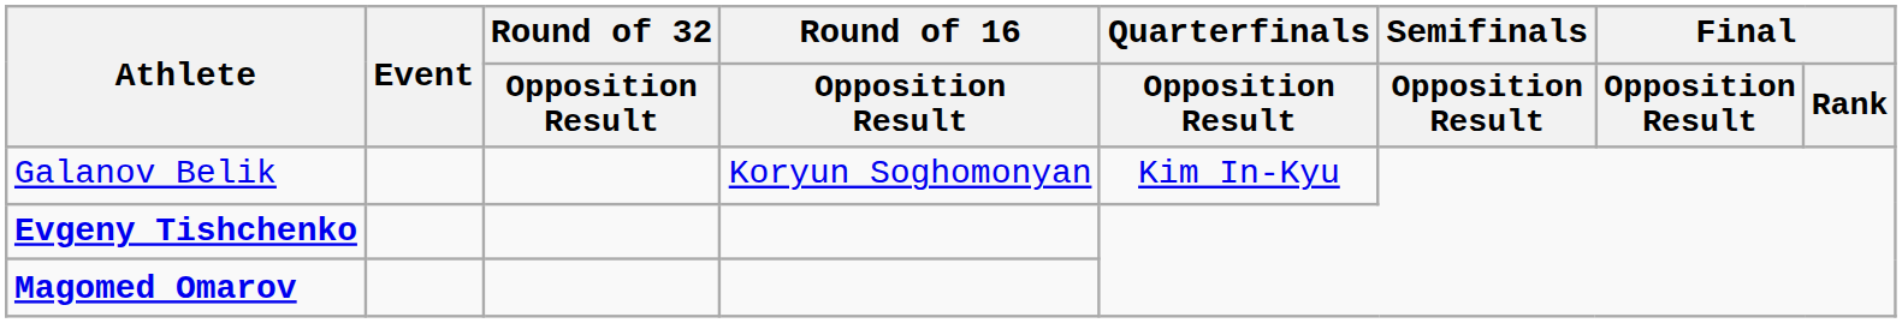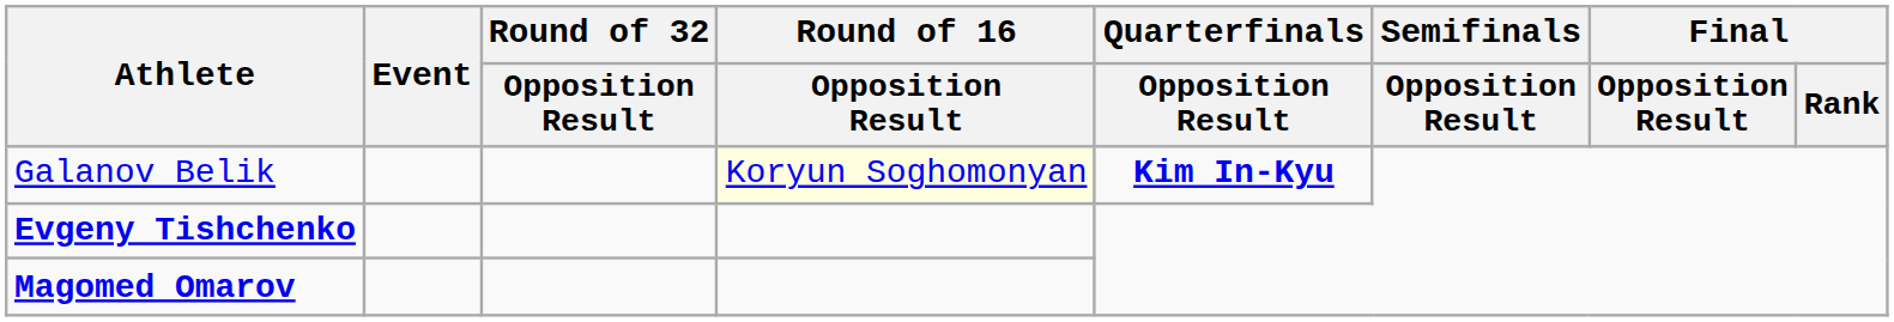Galanov Belik | Round of 16 / Opposition Result: no background -> lightyellow background
Galanov Belik | Quarterfinals / Opposition Result: normal -> bold
